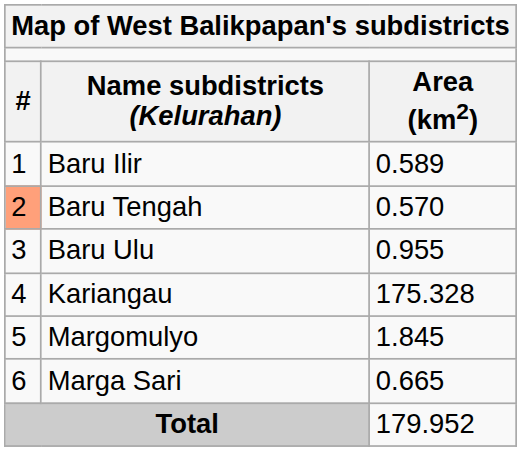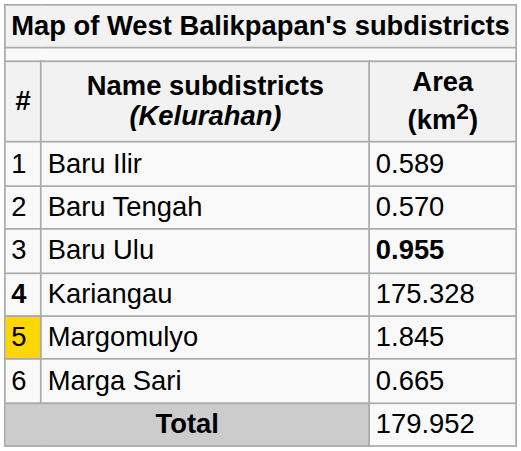Baru Tengah | column 1: lightsalmon background -> no background
Baru Ulu | column 3: normal -> bold
Kariangau | column 1: normal -> bold
Margomulyo | column 1: no background -> gold background
